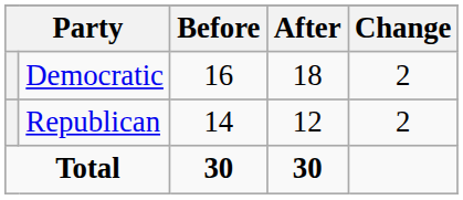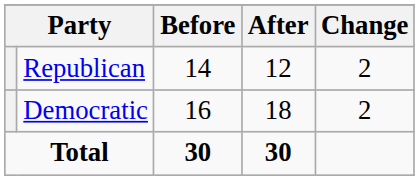rows swapped: Democratic <-> Republican
